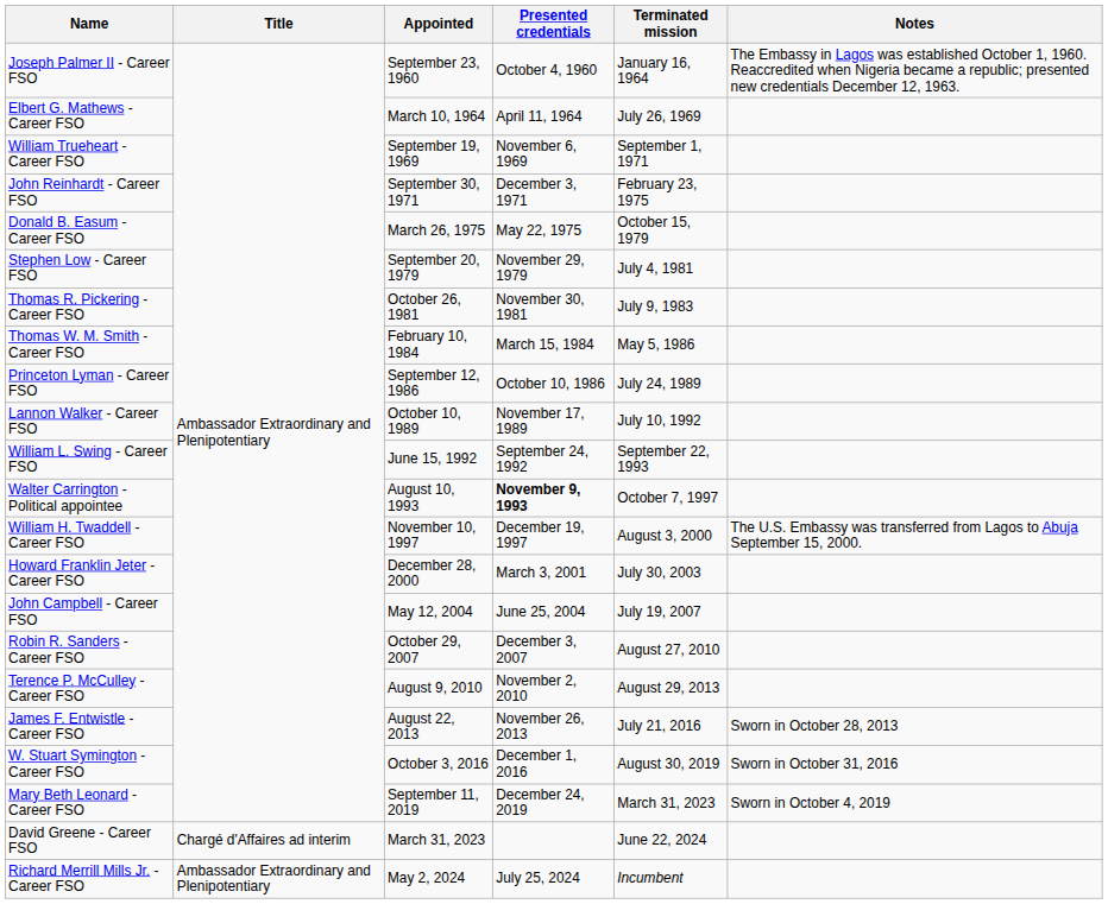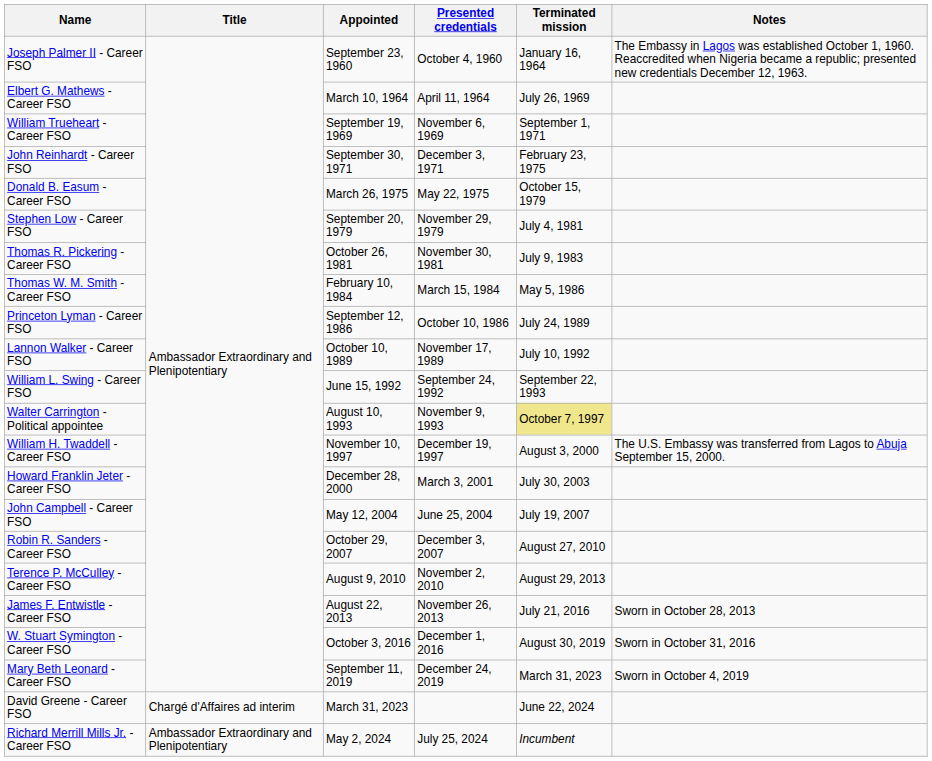Walter Carrington - Political appointee | Presented credentials: bold -> normal
Walter Carrington - Political appointee | Terminated mission: no background -> khaki background
